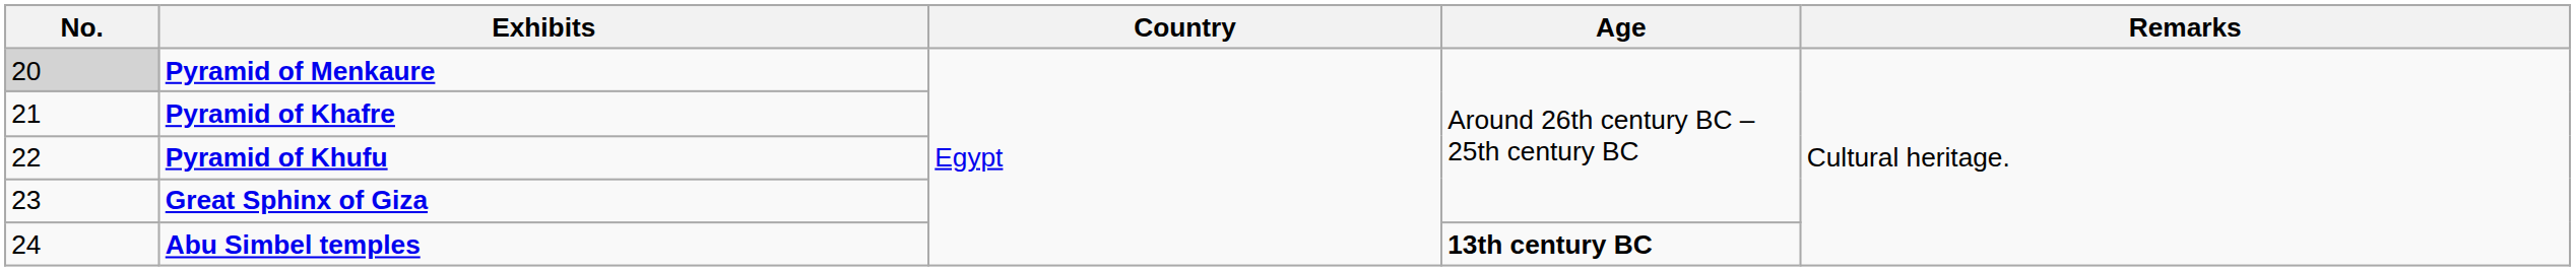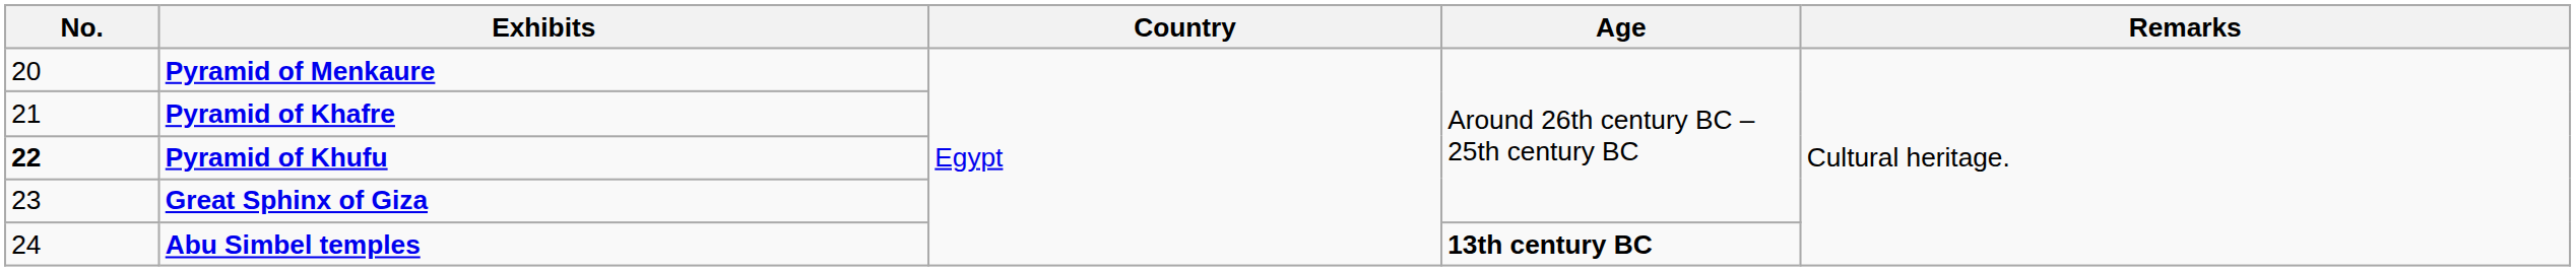Pyramid of Menkaure | No.: lightgrey background -> no background
Pyramid of Khufu | No.: normal -> bold
